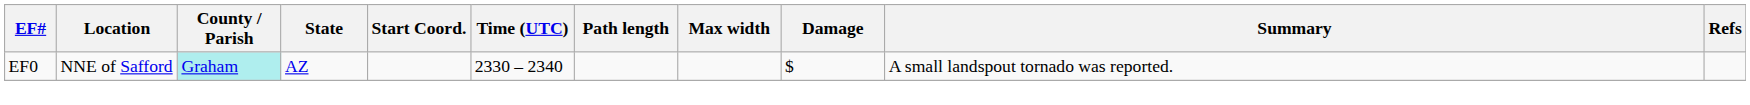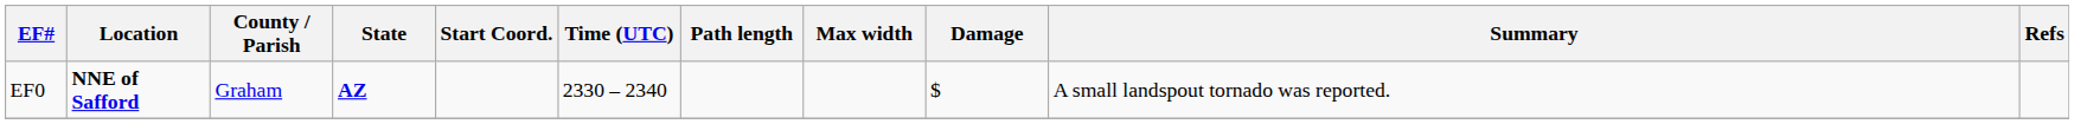EF0 | Location: normal -> bold
EF0 | County / Parish: paleturquoise background -> no background
EF0 | State: normal -> bold
